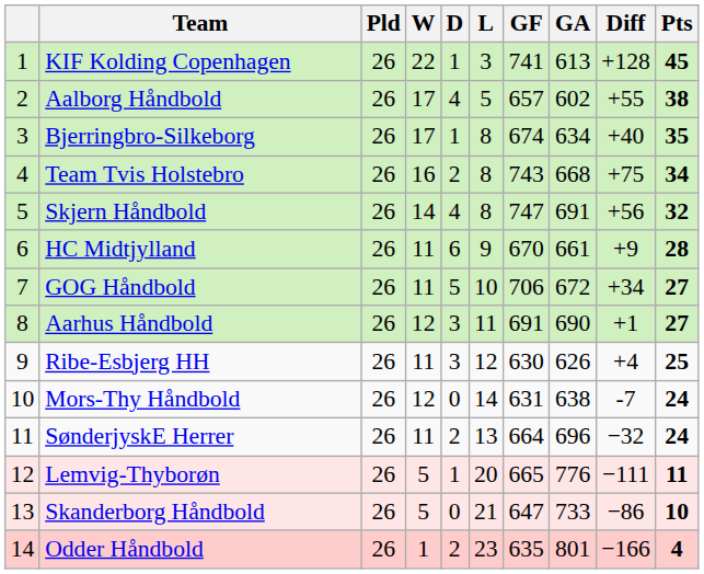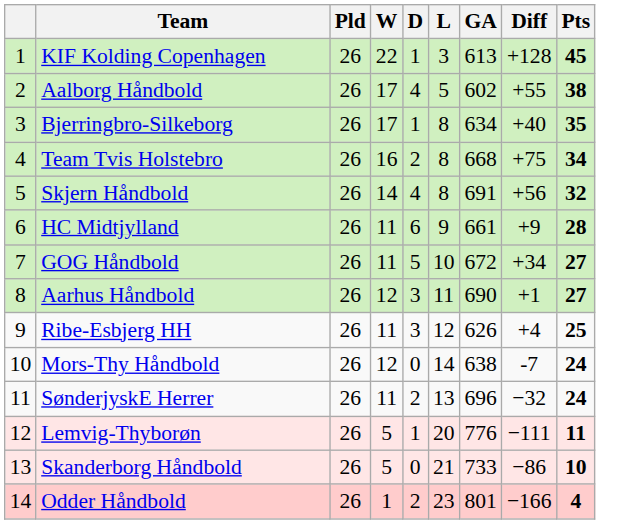- column: GF | 741 | 657 | 674 | 743 | 747 | 670 | 706 | 691 | 630 | 631 | 664 | 665 | 647 | 635
